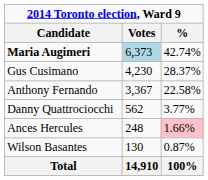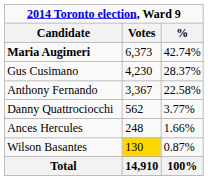Maria Augimeri | Votes: lightblue background -> no background
Ances Hercules | %: pink background -> no background
Wilson Basantes | Votes: no background -> gold background
